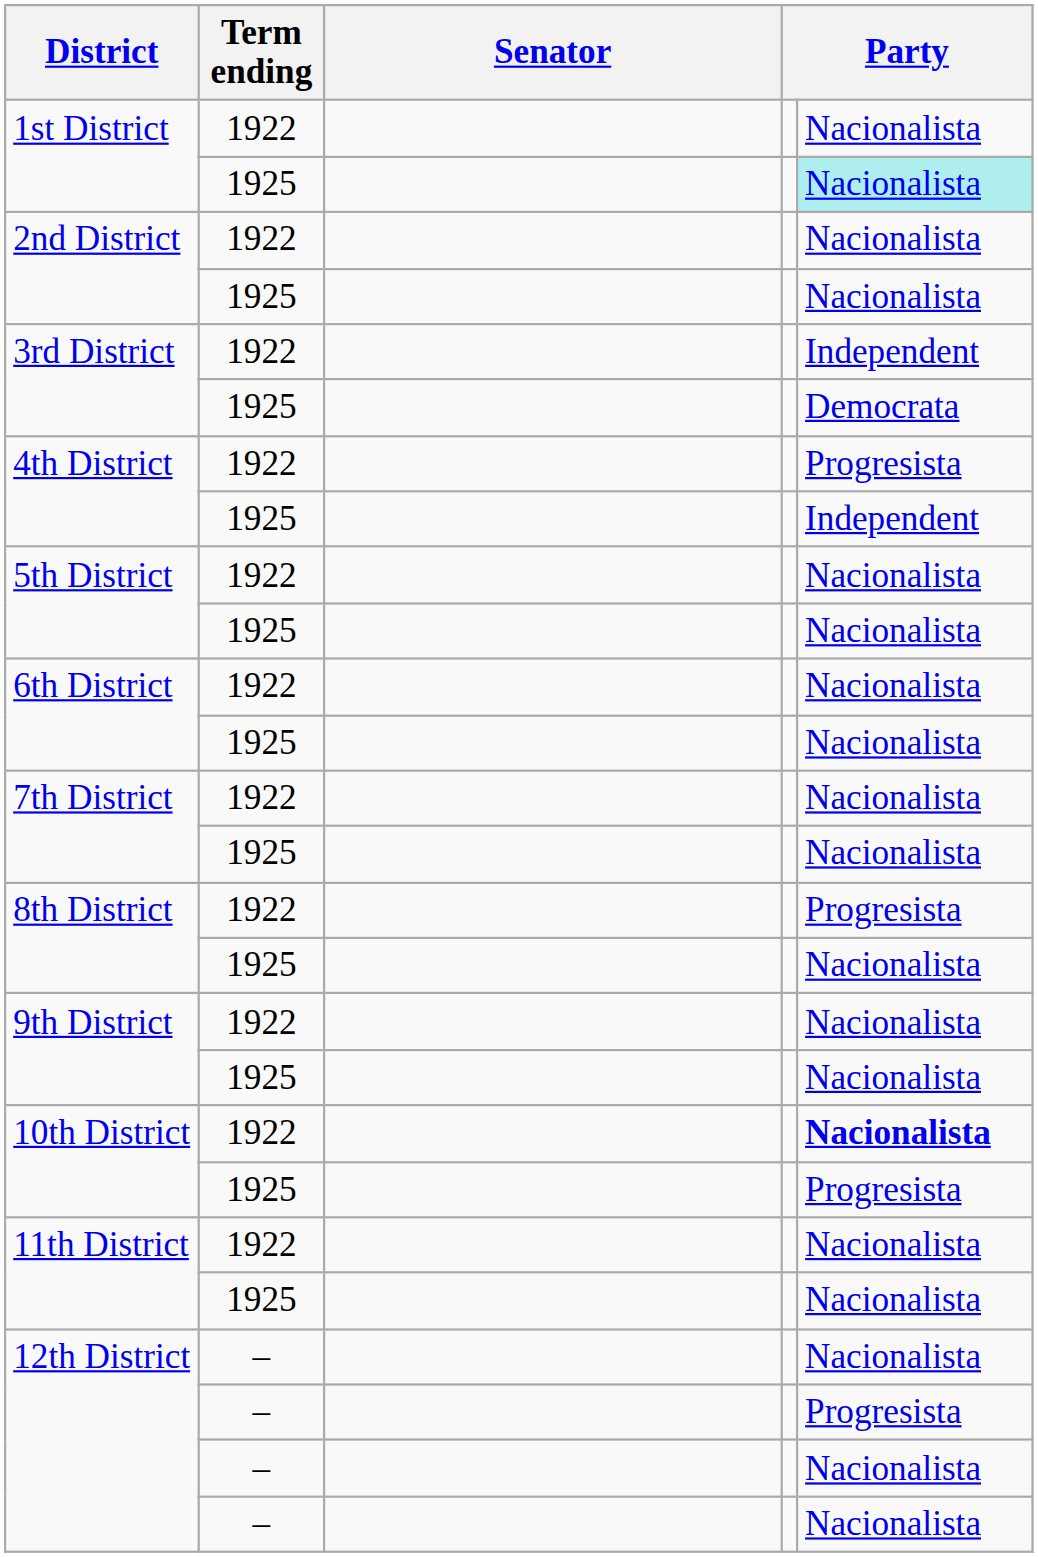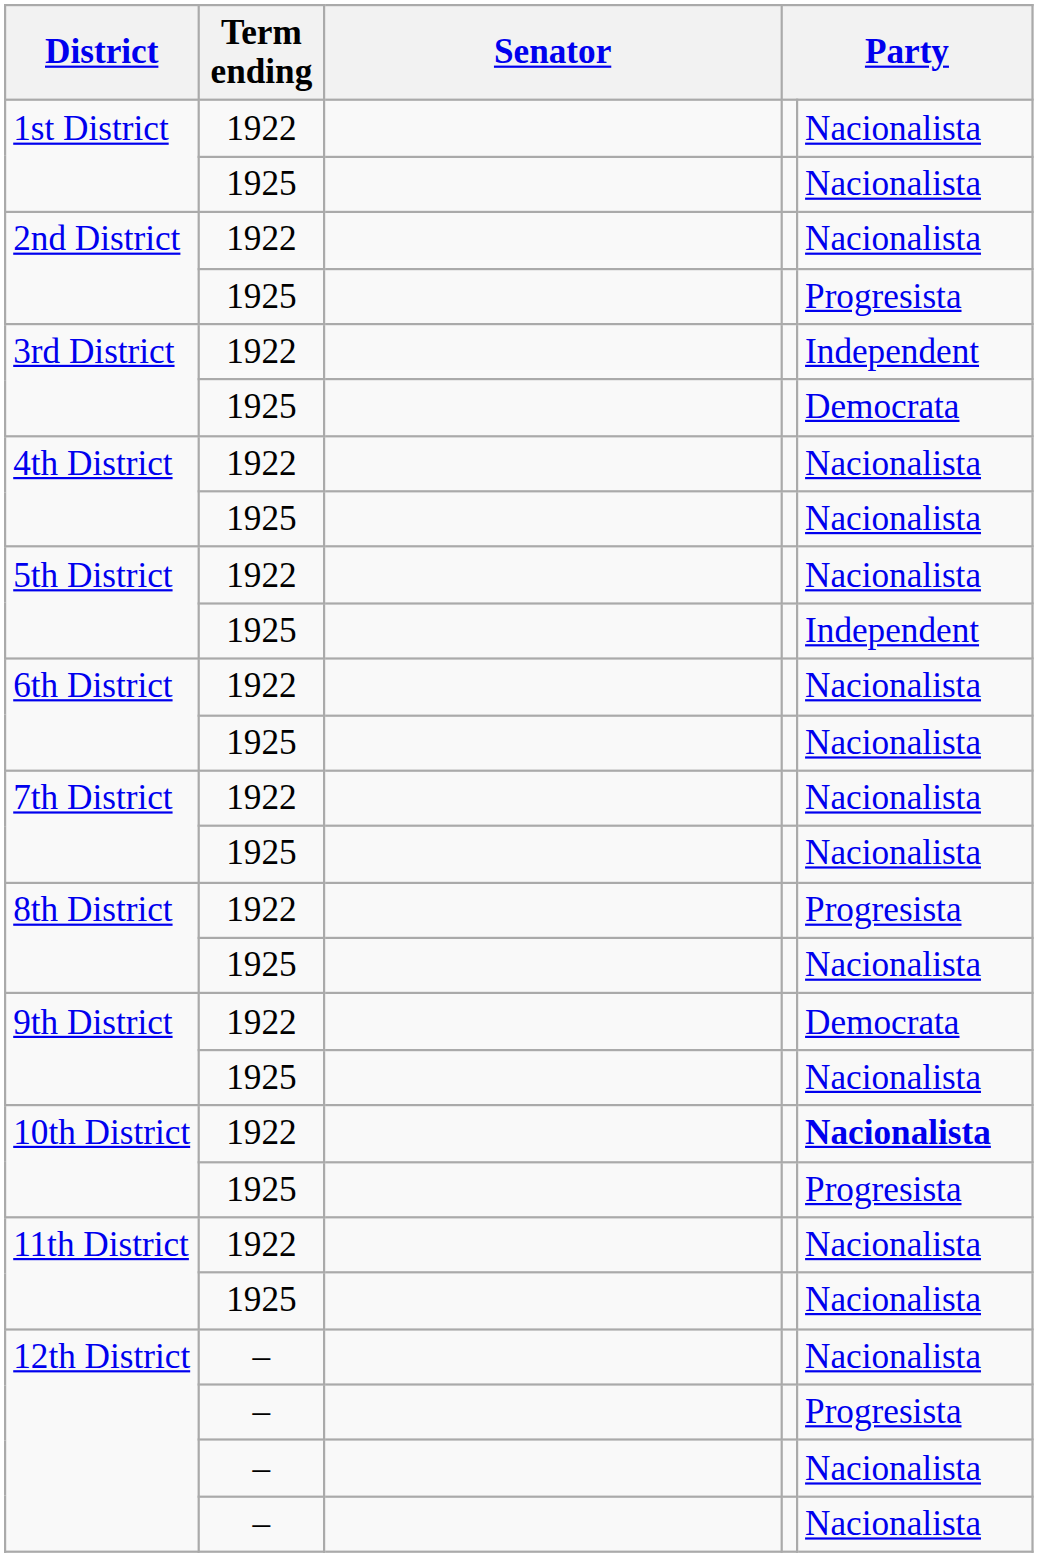1st District / 1925 | column 5: paleturquoise background -> no background
2nd District / 1925 | column 5: Nacionalista -> Progresista
4th District / 1922 | column 5: Progresista -> Nacionalista
4th District / 1925 | column 5: Independent -> Nacionalista
5th District / 1925 | column 5: Nacionalista -> Independent
9th District / 1922 | column 5: Nacionalista -> Democrata
